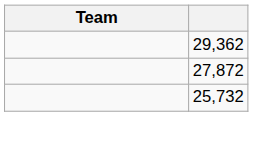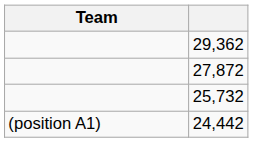+ row: (position A1) | 24,442
